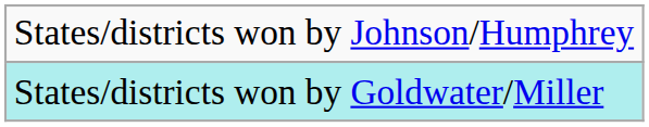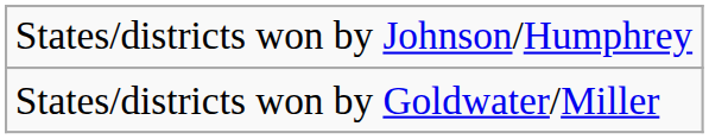row 2 | column 1: paleturquoise background -> no background
